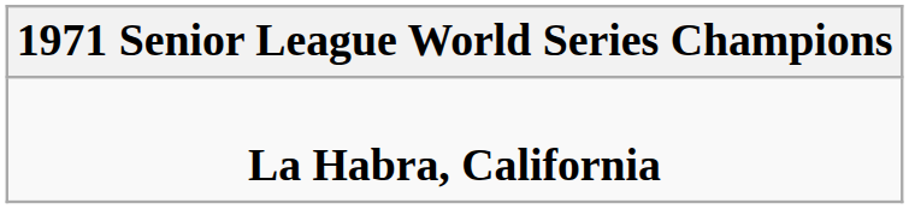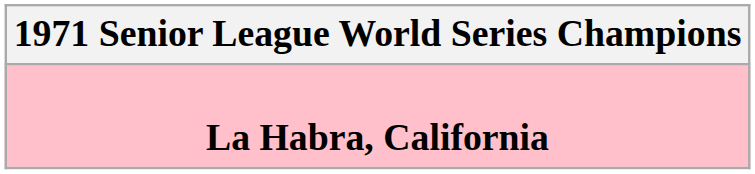row 2 | column 1: no background -> pink background
